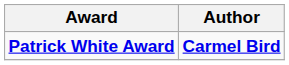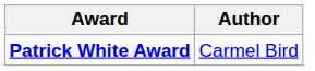Patrick White Award | Author: bold -> normal
